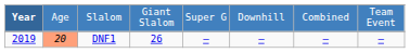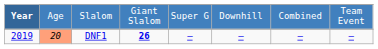2019 | column 4: normal -> bold
